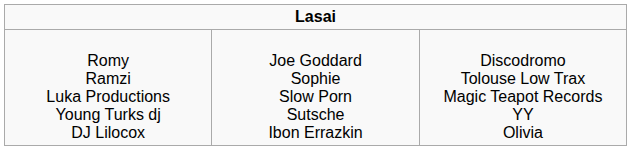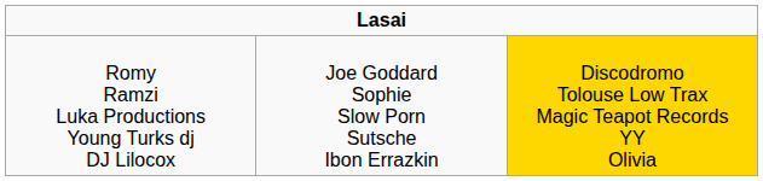Romy Ramzi Luka Productions Young Turks dj DJ Lilocox | column 3: no background -> gold background
